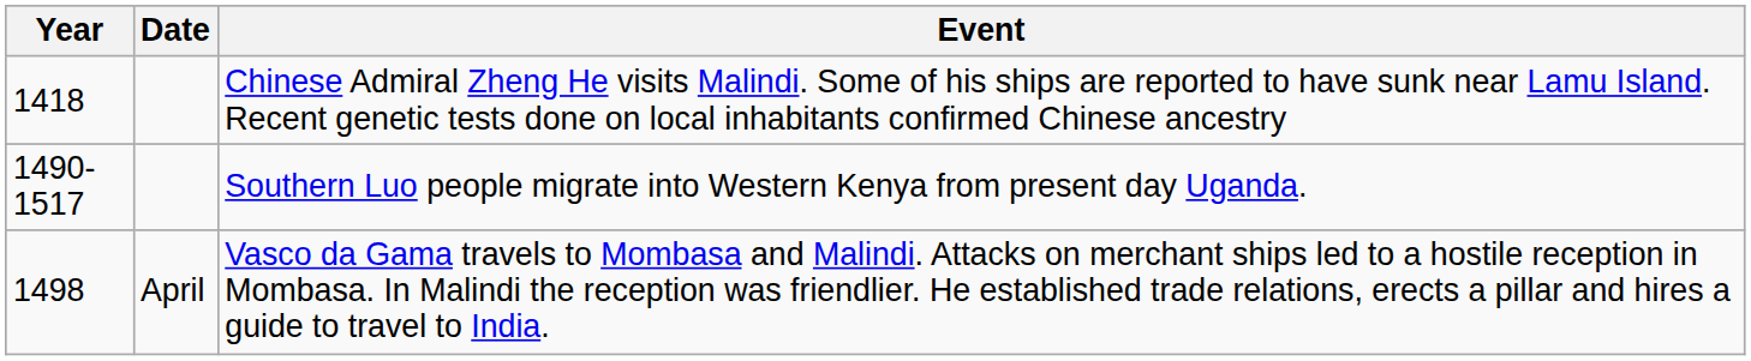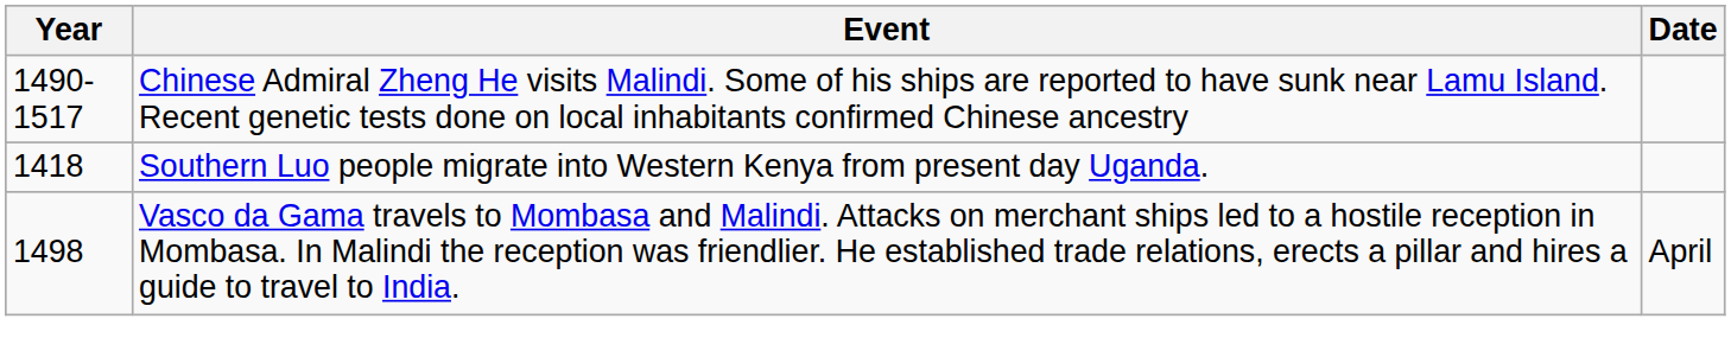columns swapped: Date <-> Event
row 2 | Year: 1418 -> 1490-1517
row 3 | Year: 1490-1517 -> 1418
